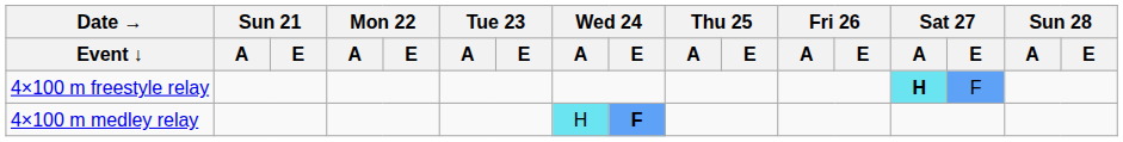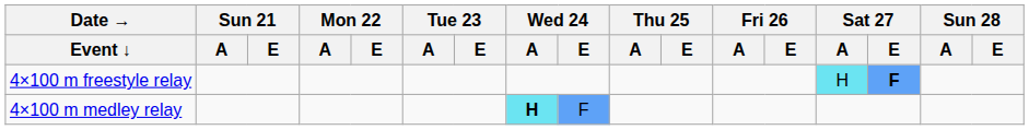4×100 m freestyle relay | Sat 27 / A: bold -> normal
4×100 m freestyle relay | Sat 27 / E: normal -> bold
4×100 m medley relay | Wed 24 / A: normal -> bold
4×100 m medley relay | Wed 24 / E: bold -> normal
